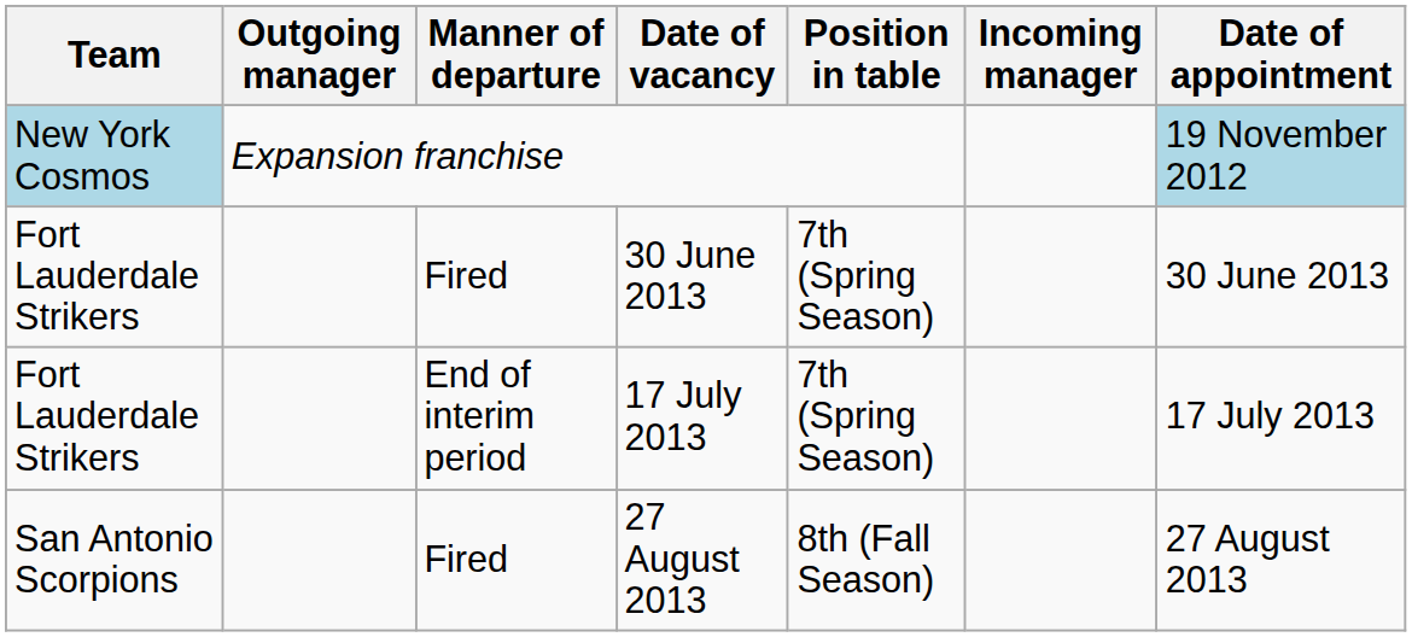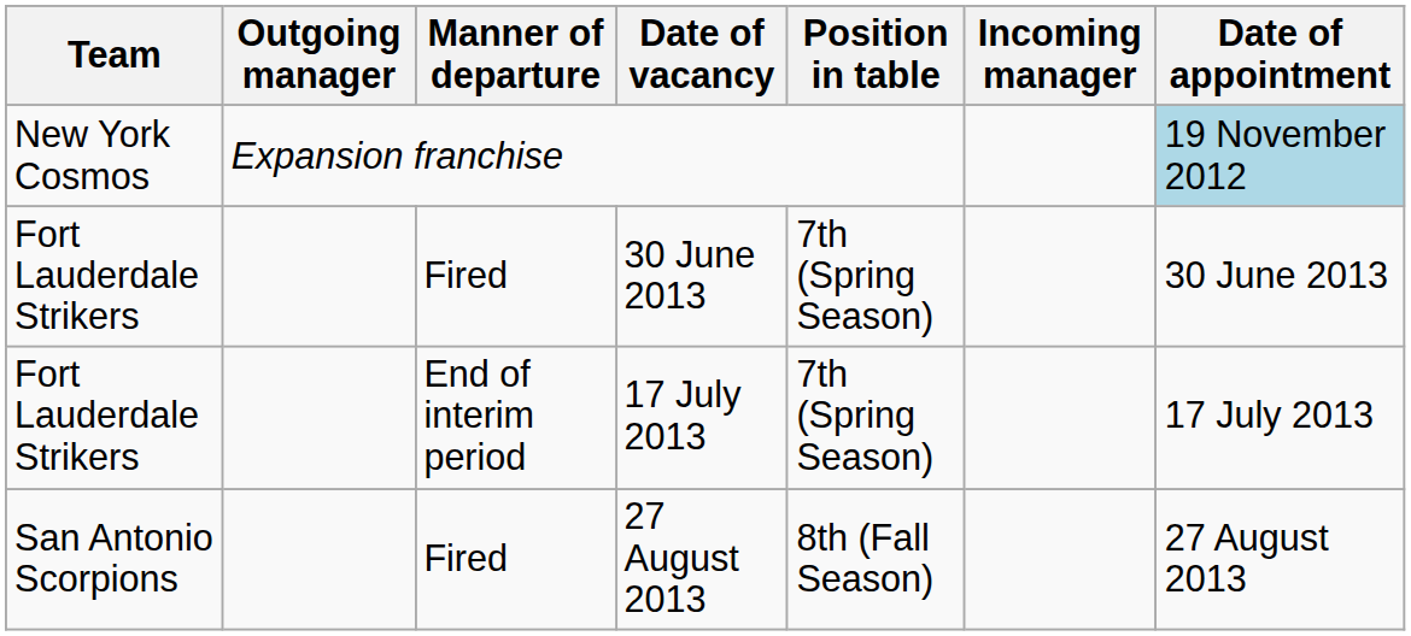Expansion franchise | Team: lightblue background -> no background
